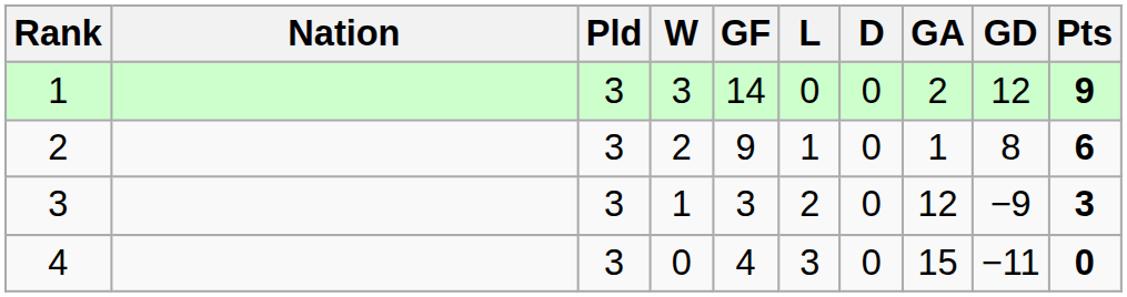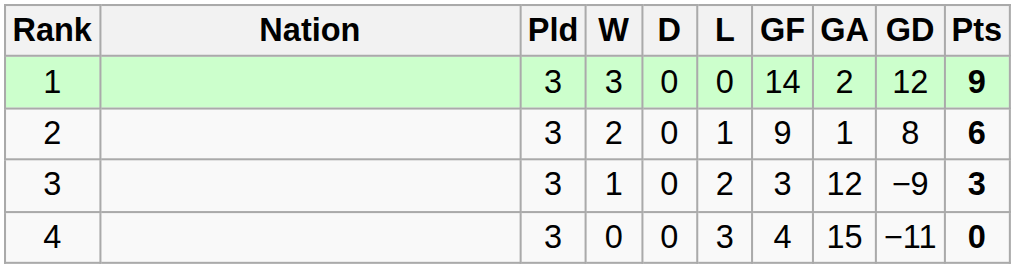columns swapped: D <-> GF
